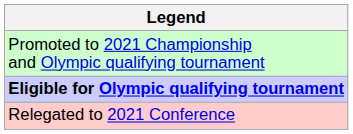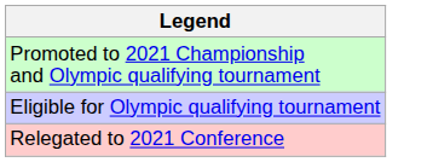row 3 | column 1: bold -> normal
